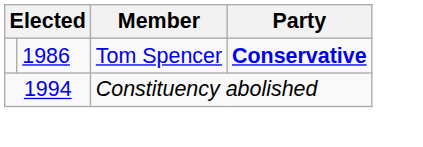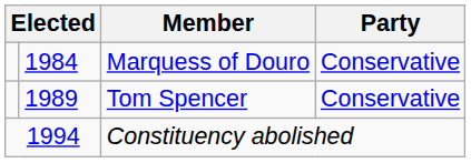+ row: 1984 | Marquess of Douro | Conservative
Tom Spencer | column 2: 1986 -> 1989
Tom Spencer | Party: bold -> normal
